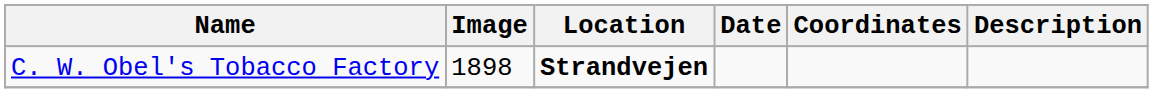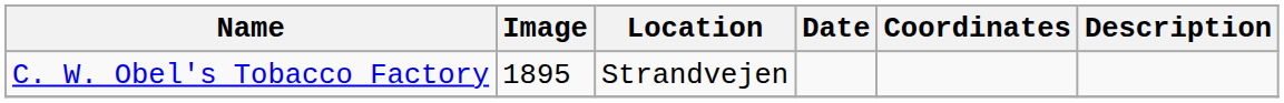C. W. Obel's Tobacco Factory | Image: 1898 -> 1895
C. W. Obel's Tobacco Factory | Location: bold -> normal
